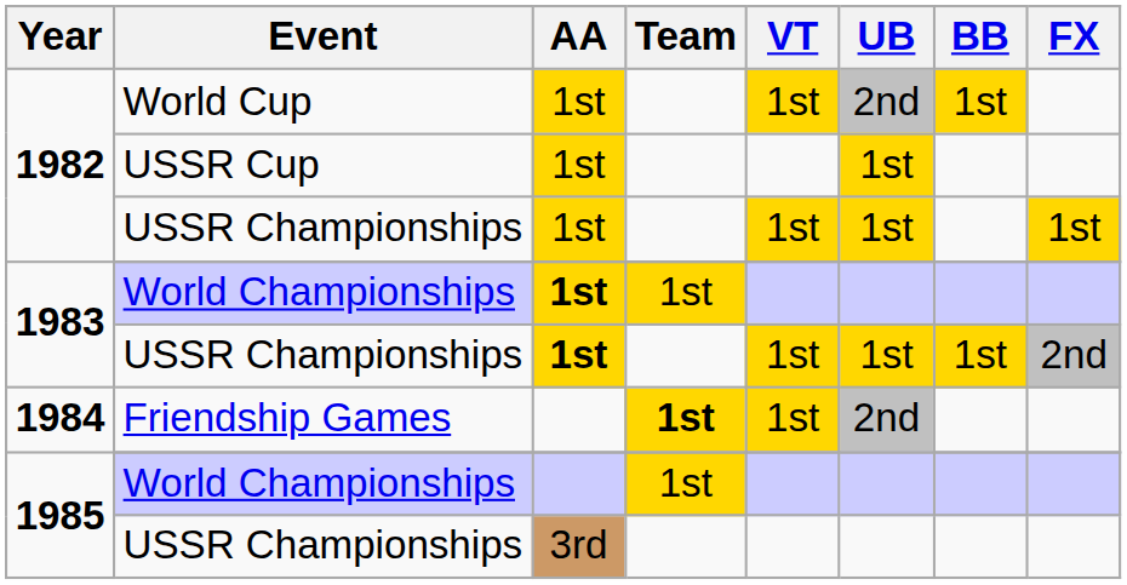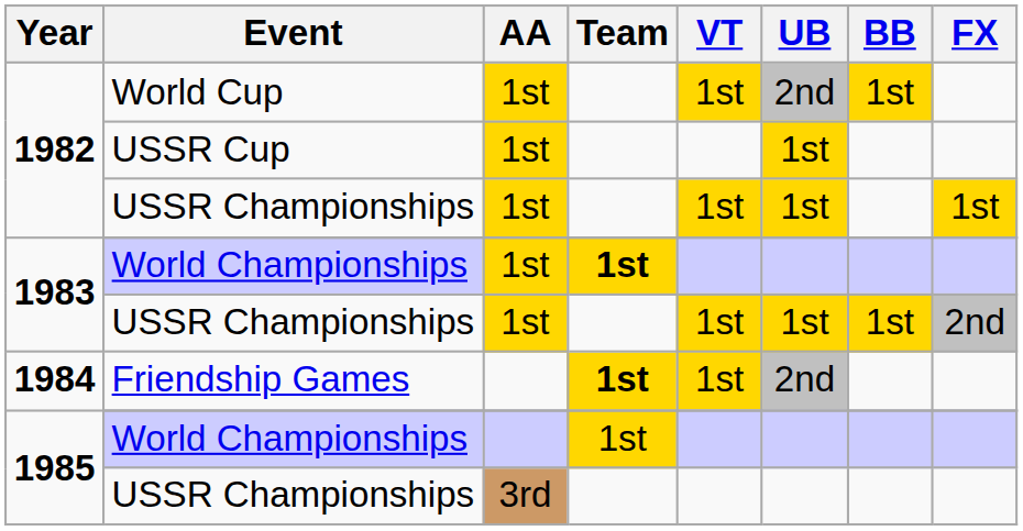1983 / World Championships | AA: bold -> normal
1983 / World Championships | Team: normal -> bold
1983 / USSR Championships | AA: bold -> normal
